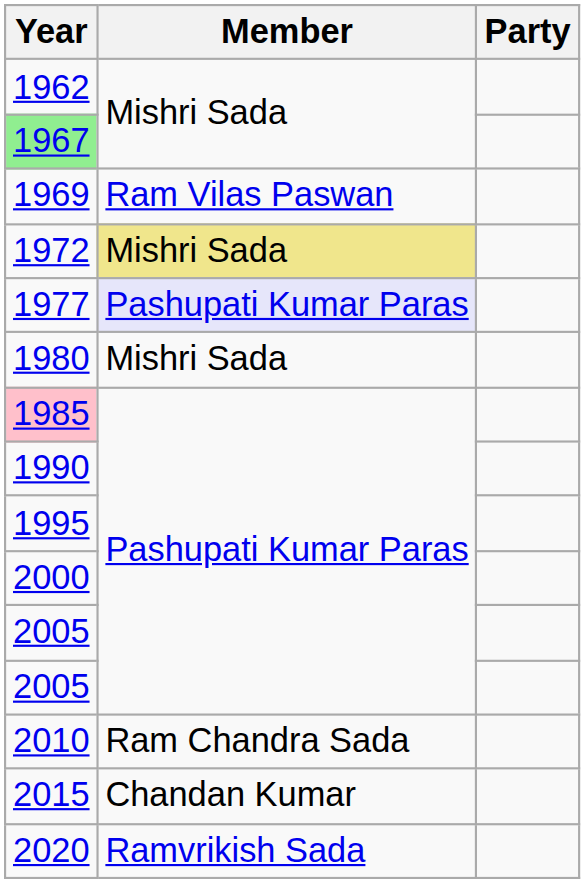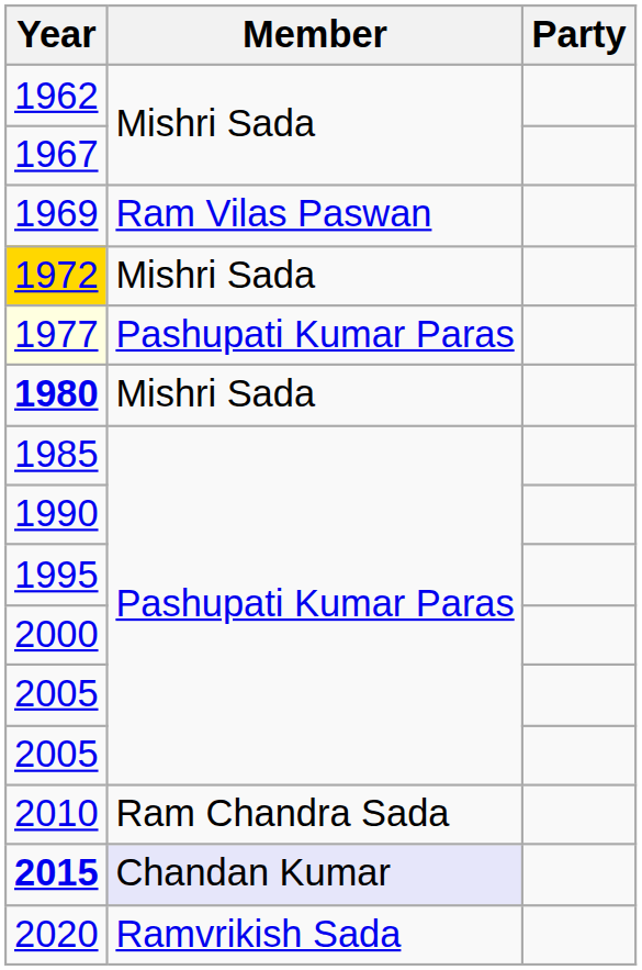1967 | Year: lightgreen background -> no background
1972 | Year: no background -> gold background
1972 | Member: khaki background -> no background
1977 | Year: no background -> lightyellow background
1977 | Member: lavender background -> no background
1980 | Year: normal -> bold
1985 | Year: pink background -> no background
2015 | Year: normal -> bold
2015 | Member: no background -> lavender background
